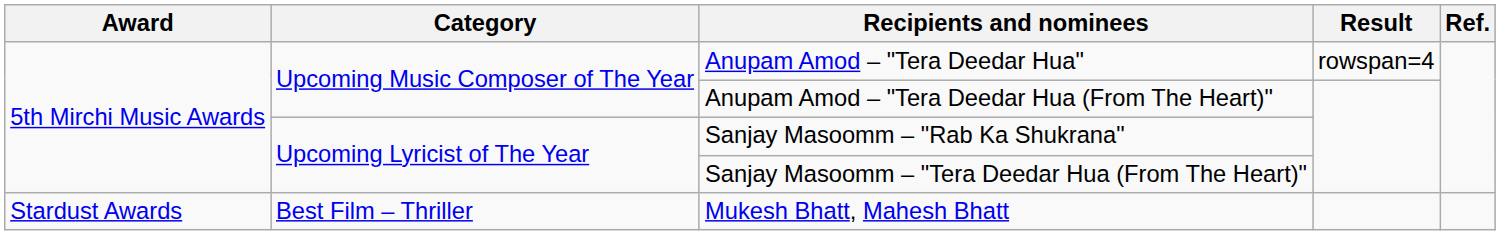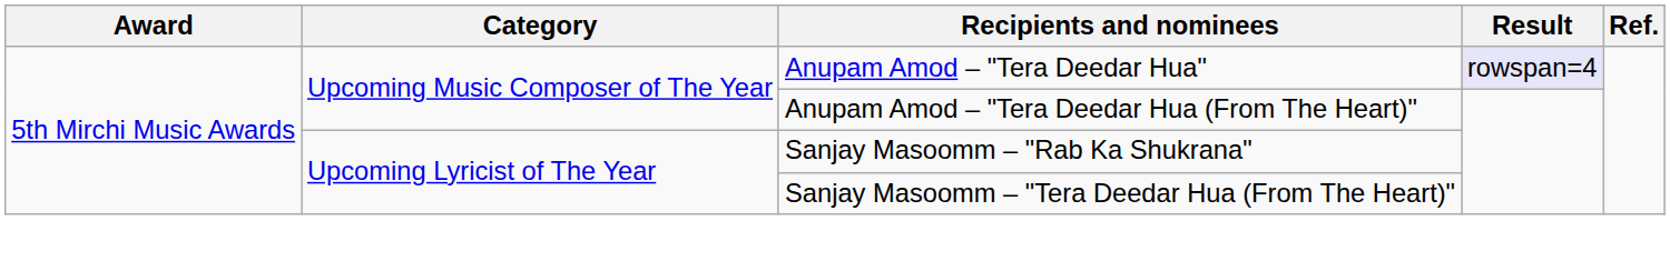Anupam Amod – "Tera Deedar Hua" | Result: no background -> lavender background
- row: Stardust Awards | Best Film – Thriller | Mukesh Bhatt, Mahesh Bhatt
